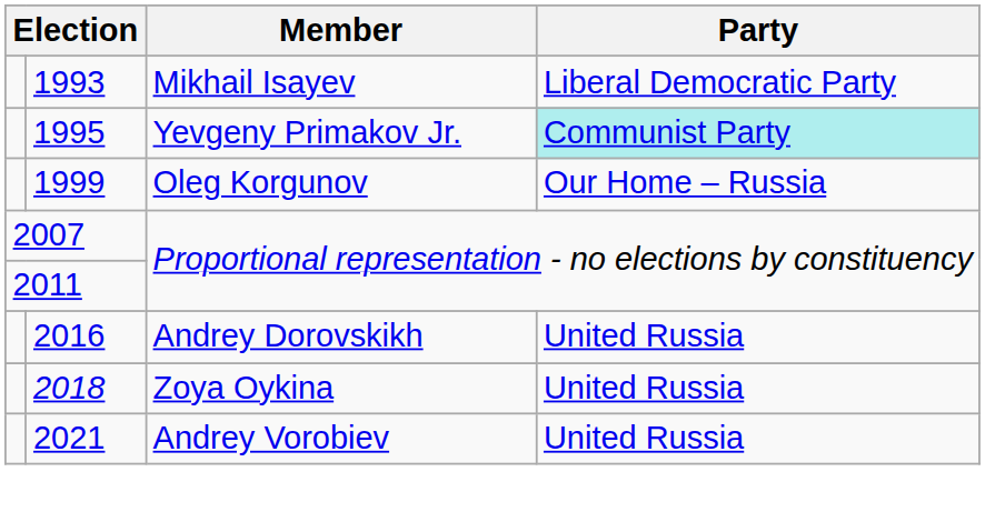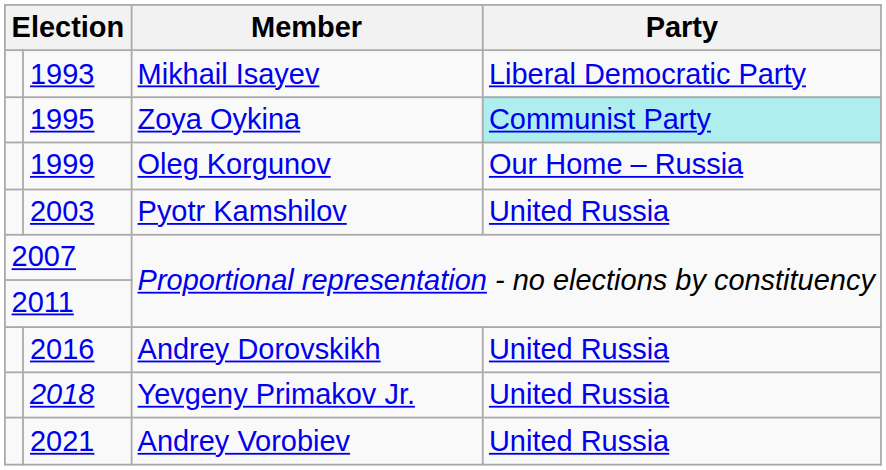1995 | Member: Yevgeny Primakov Jr. -> Zoya Oykina
+ row: 2003 | Pyotr Kamshilov | United Russia
2018 | Member: Zoya Oykina -> Yevgeny Primakov Jr.
